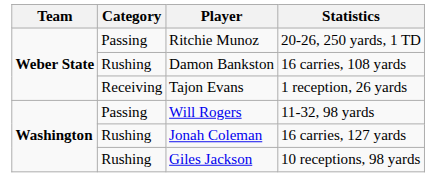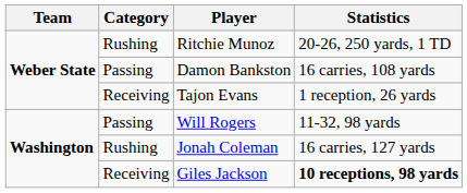Ritchie Munoz | Category: Passing -> Rushing
Damon Bankston | Category: Rushing -> Passing
Giles Jackson | Category: Rushing -> Receiving
Giles Jackson | Statistics: normal -> bold
